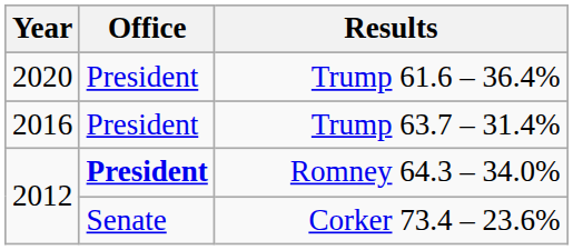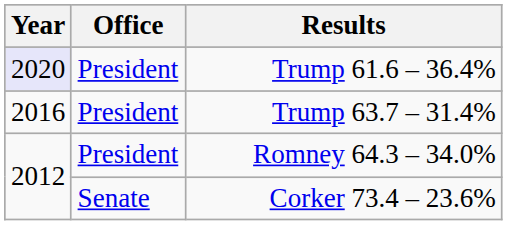Trump 61.6 – 36.4% | Year: no background -> lavender background
Romney 64.3 – 34.0% | Office: bold -> normal
